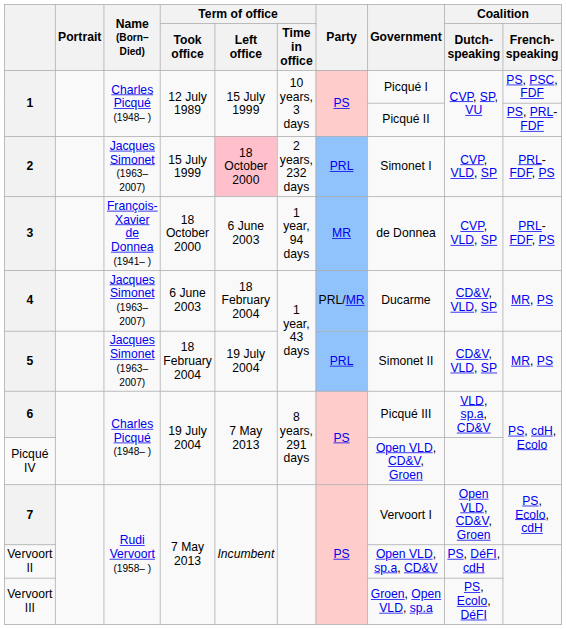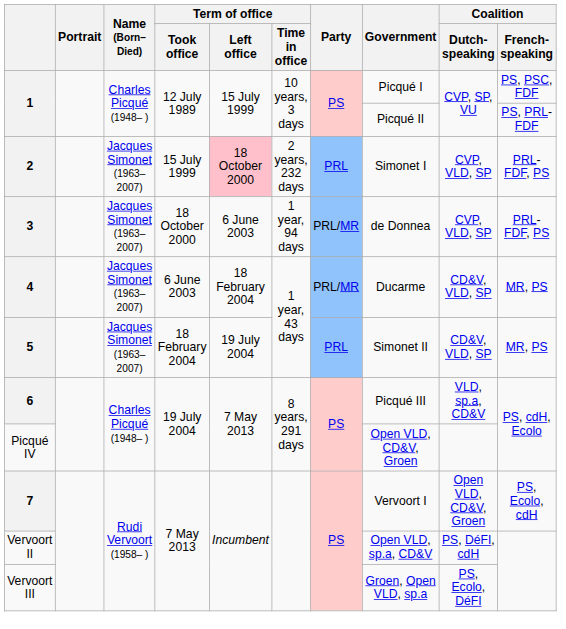3 | Name (Born–Died): François-Xavier de Donnea (1941– ) -> Jacques Simonet (1963–2007)
3 | Party: MR -> PRL/MR
